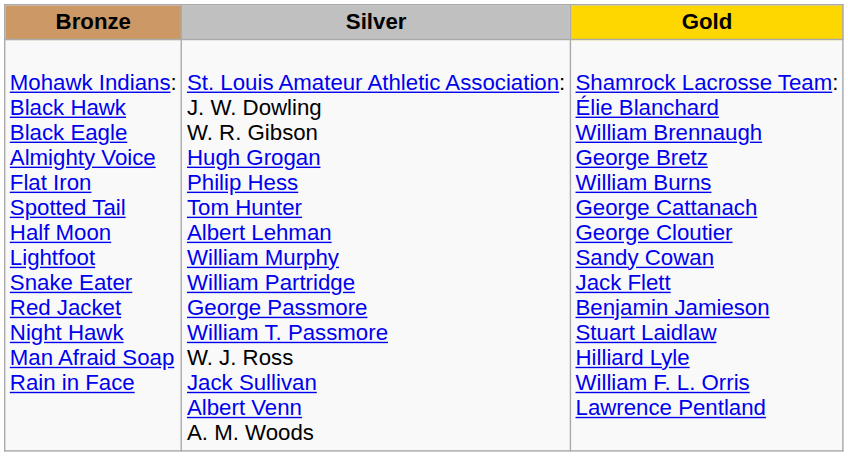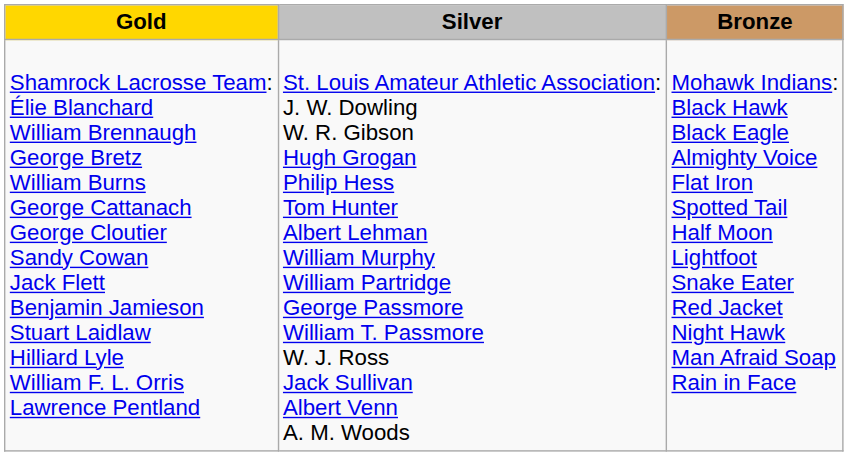columns swapped: Gold <-> Bronze
